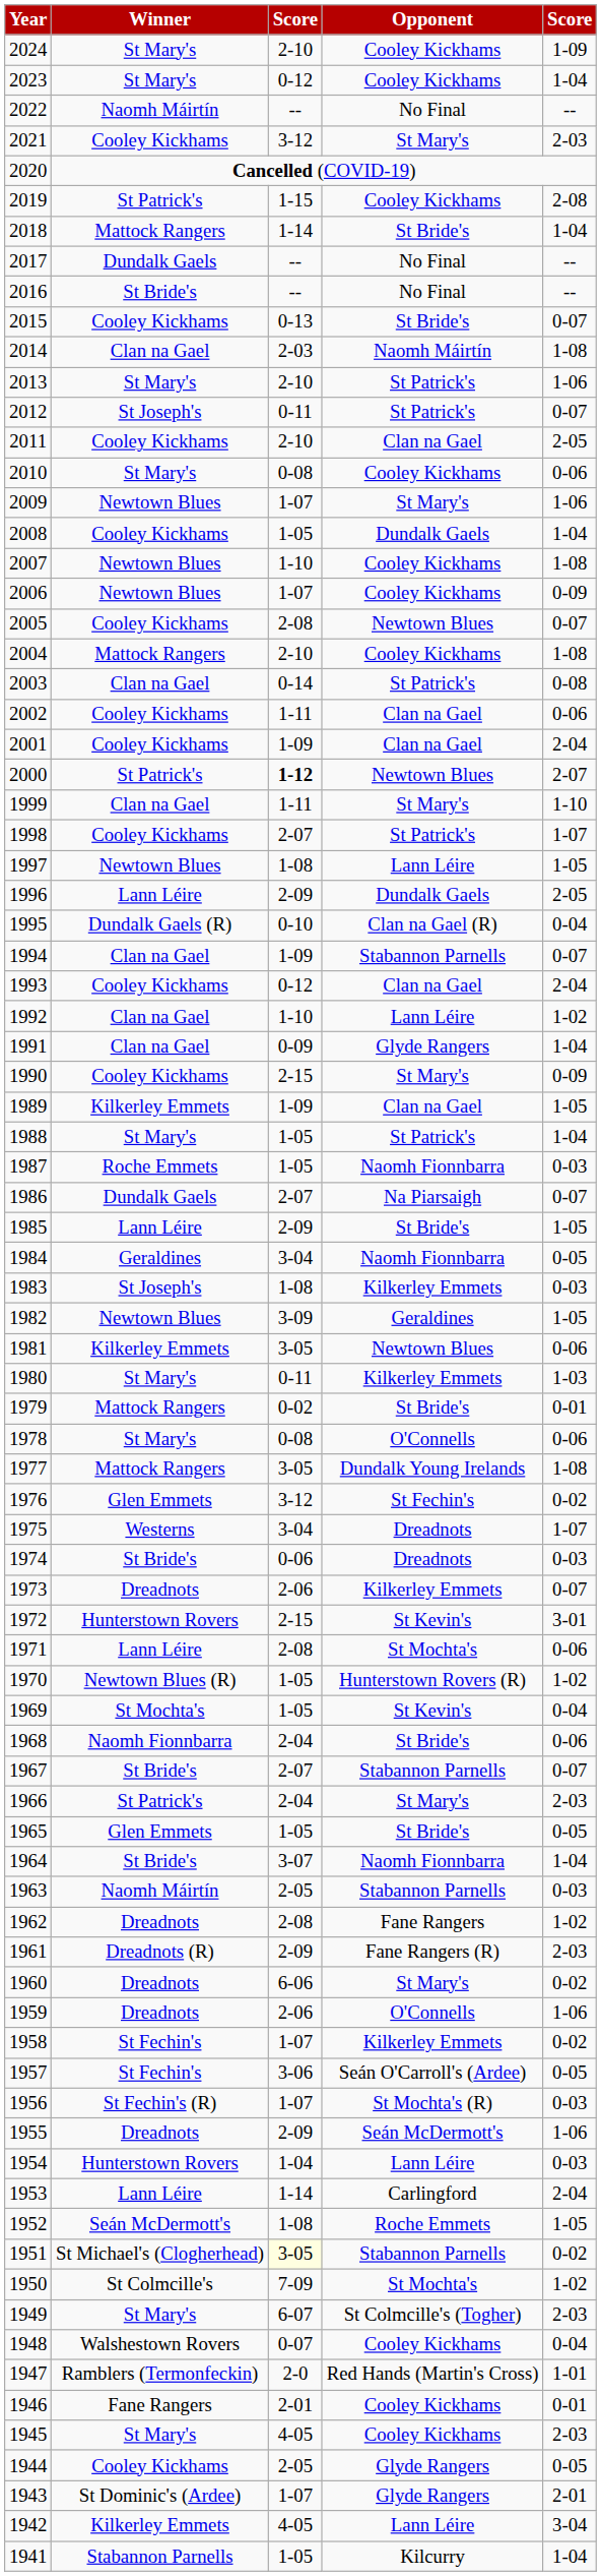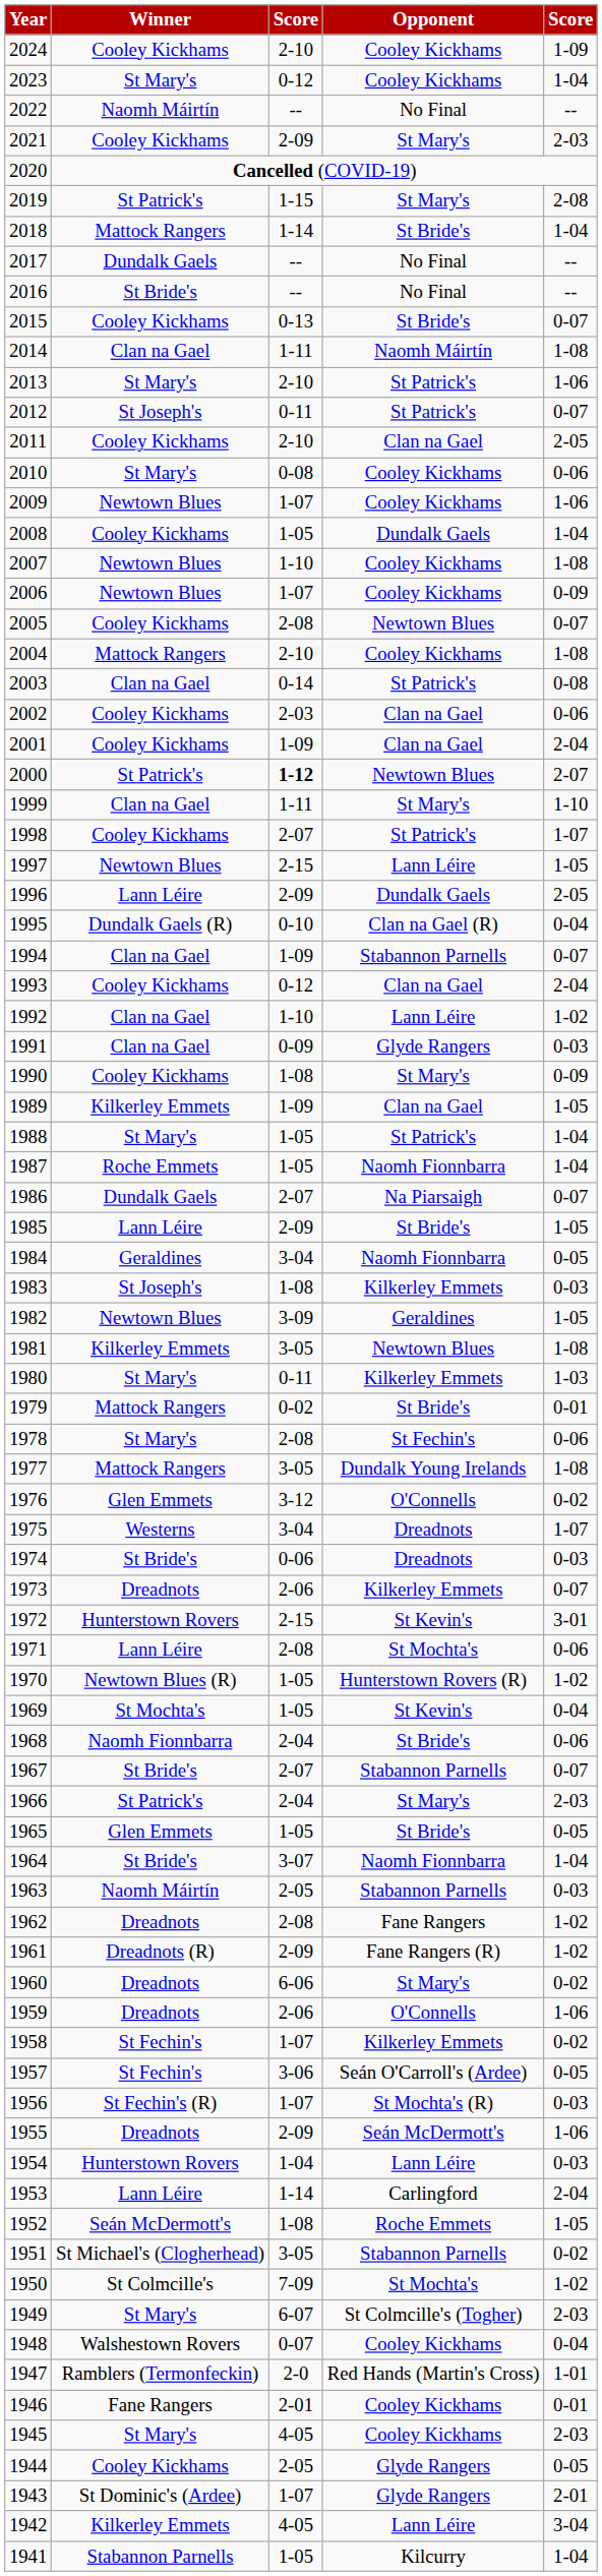2024 | Winner: St Mary's -> Cooley Kickhams
2021 | column 3: 3-12 -> 2-09
2019 | Opponent: Cooley Kickhams -> St Mary's
2014 | column 3: 2-03 -> 1-11
2009 | Opponent: St Mary's -> Cooley Kickhams
2002 | column 3: 1-11 -> 2-03
1997 | column 3: 1-08 -> 2-15
1991 | column 5: 1-04 -> 0-03
1990 | column 3: 2-15 -> 1-08
1987 | column 5: 0-03 -> 1-04
1981 | column 5: 0-06 -> 1-08
1978 | column 3: 0-08 -> 2-08
1978 | Opponent: O'Connells -> St Fechin's
1976 | Opponent: St Fechin's -> O'Connells
1961 | column 5: 2-03 -> 1-02
1951 | column 3: lightyellow background -> no background
